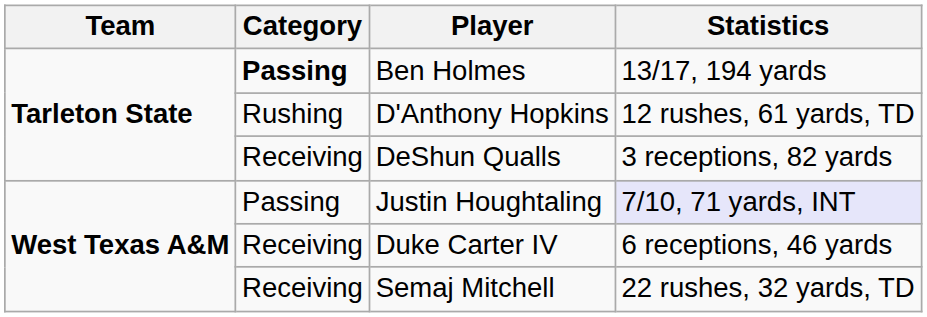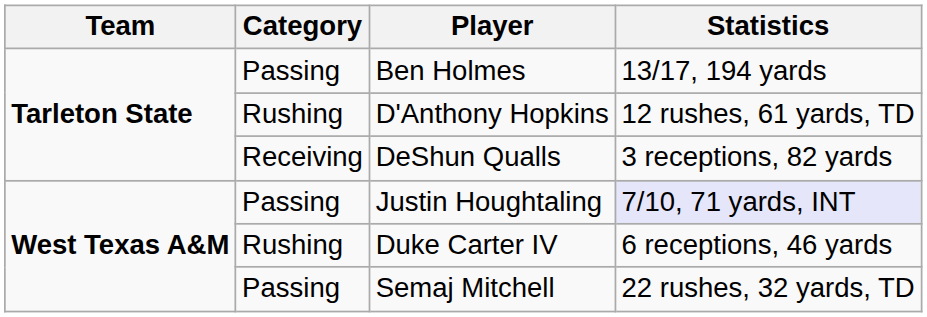Ben Holmes | Category: bold -> normal
Duke Carter IV | Category: Receiving -> Rushing
Semaj Mitchell | Category: Receiving -> Passing
